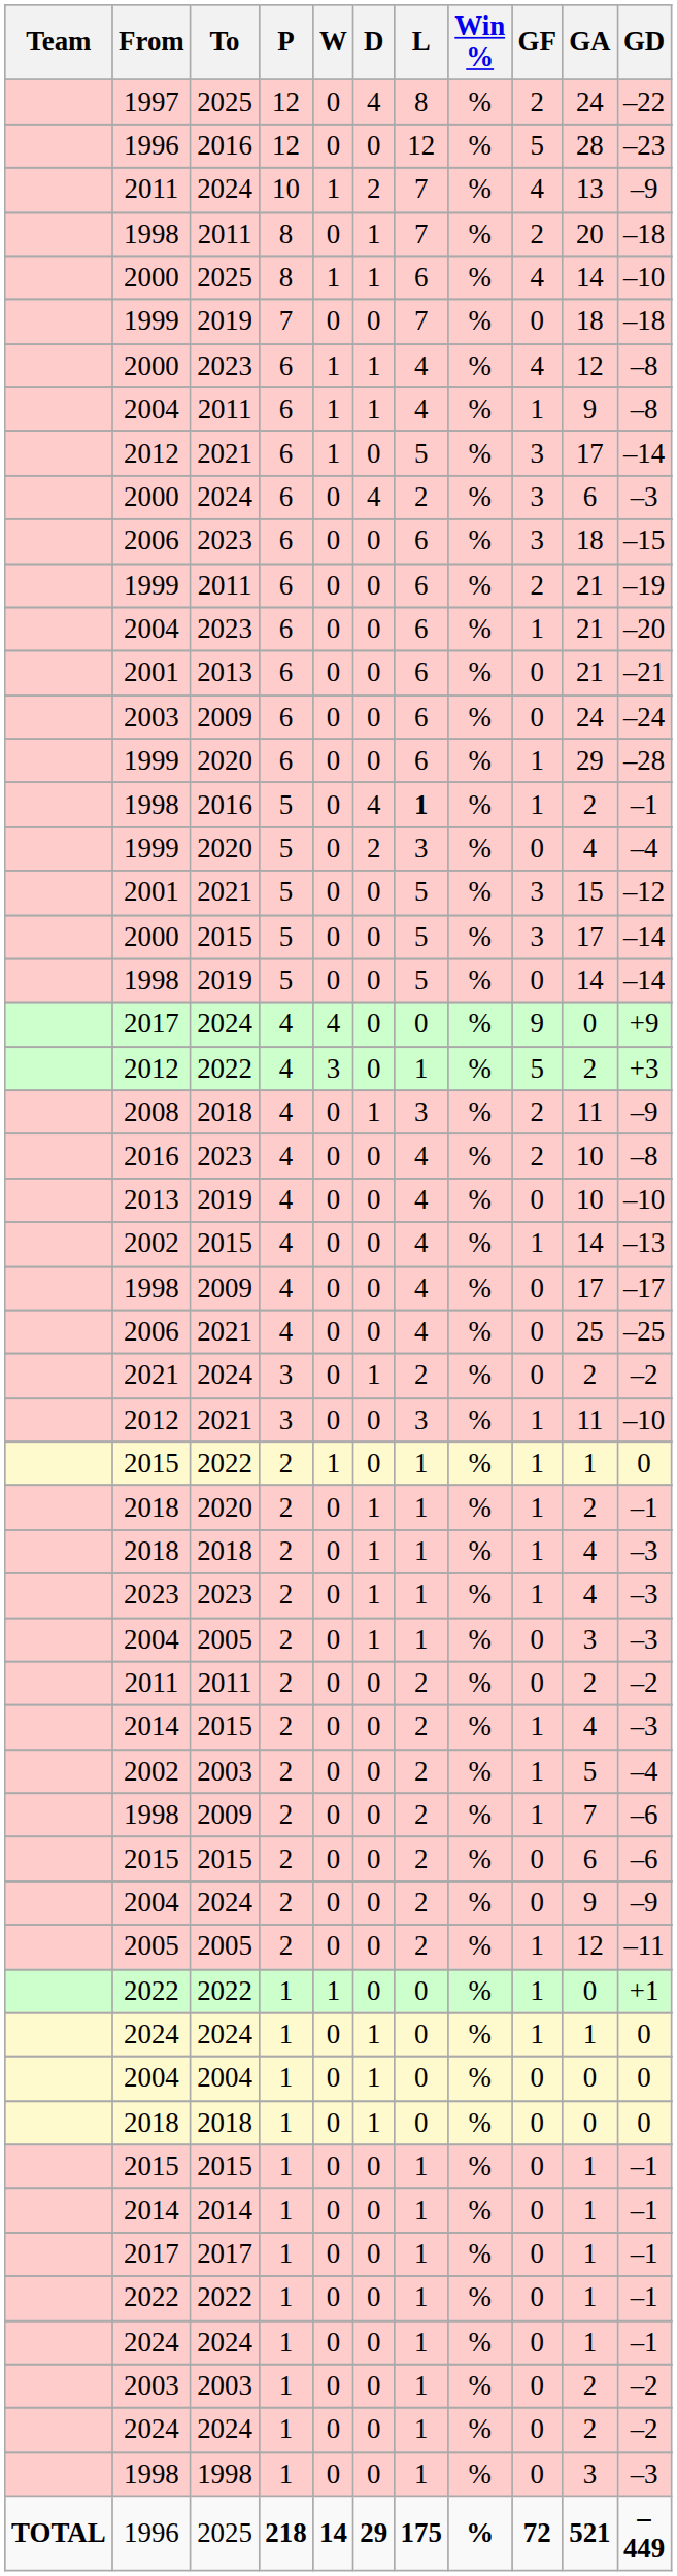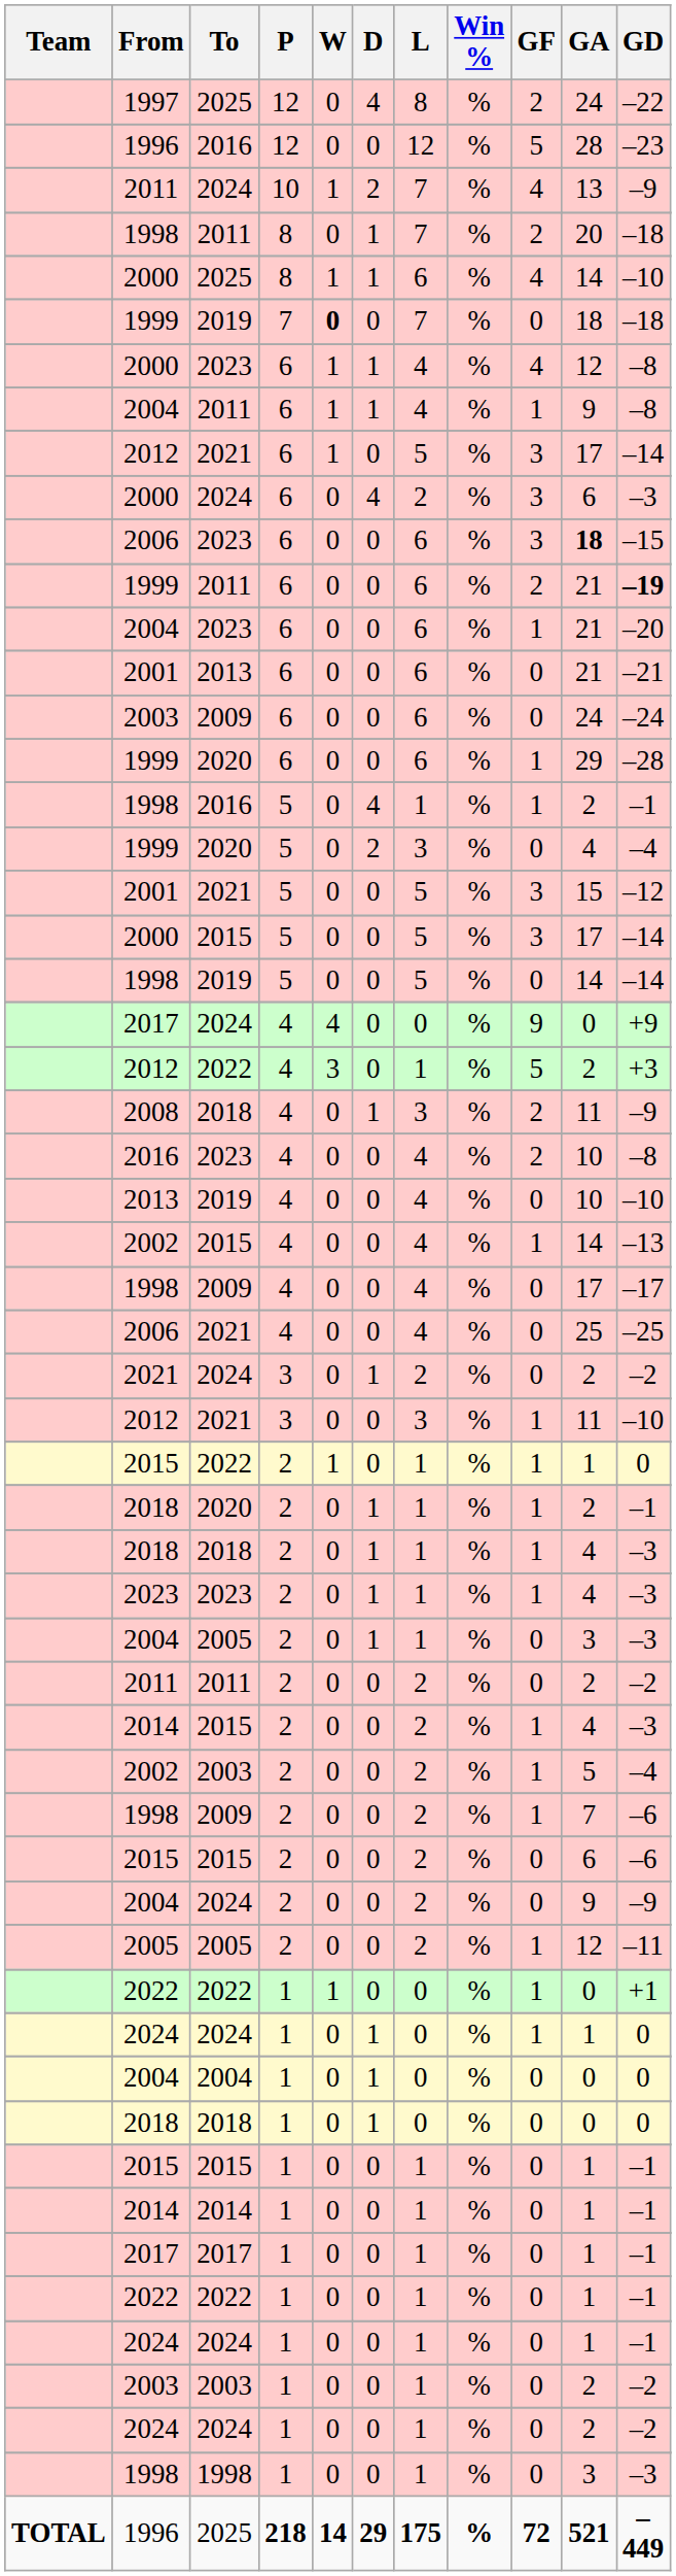1999 / 2019 | W: normal -> bold
2006 / 2023 | GA: normal -> bold
1999 / 2011 | GD: normal -> bold
1998 / 2016 | L: bold -> normal
